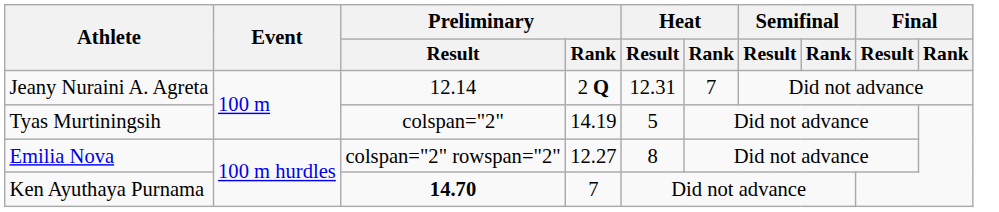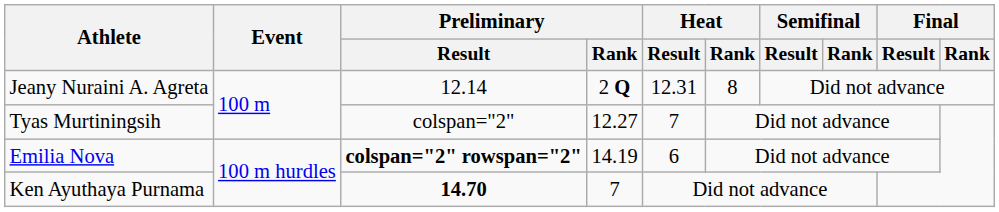Jeany Nuraini A. Agreta | Heat / Rank: 7 -> 8
Tyas Murtiningsih | Preliminary / Rank: 14.19 -> 12.27
Tyas Murtiningsih | Heat / Result: 5 -> 7
Emilia Nova | Preliminary / Result: normal -> bold
Emilia Nova | Preliminary / Rank: 12.27 -> 14.19
Emilia Nova | Heat / Result: 8 -> 6
